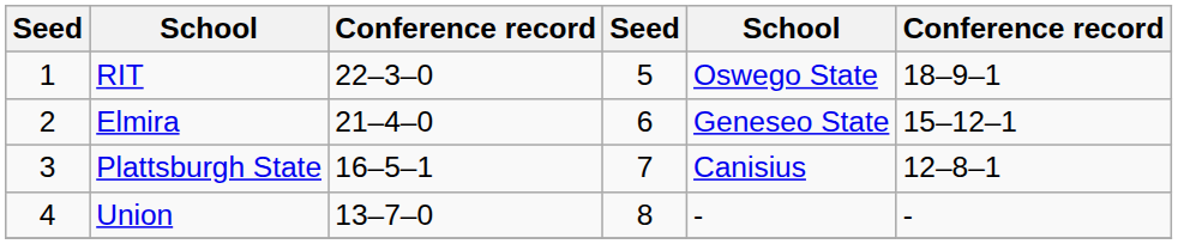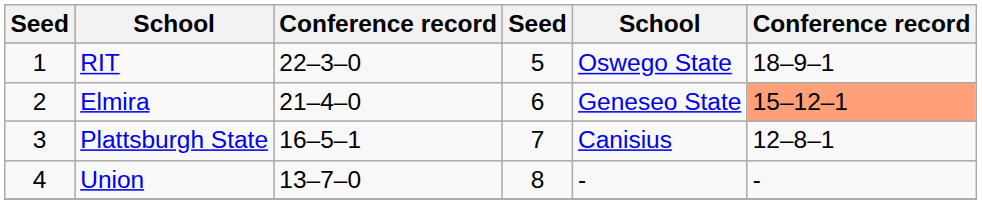Elmira | column 6: no background -> lightsalmon background
